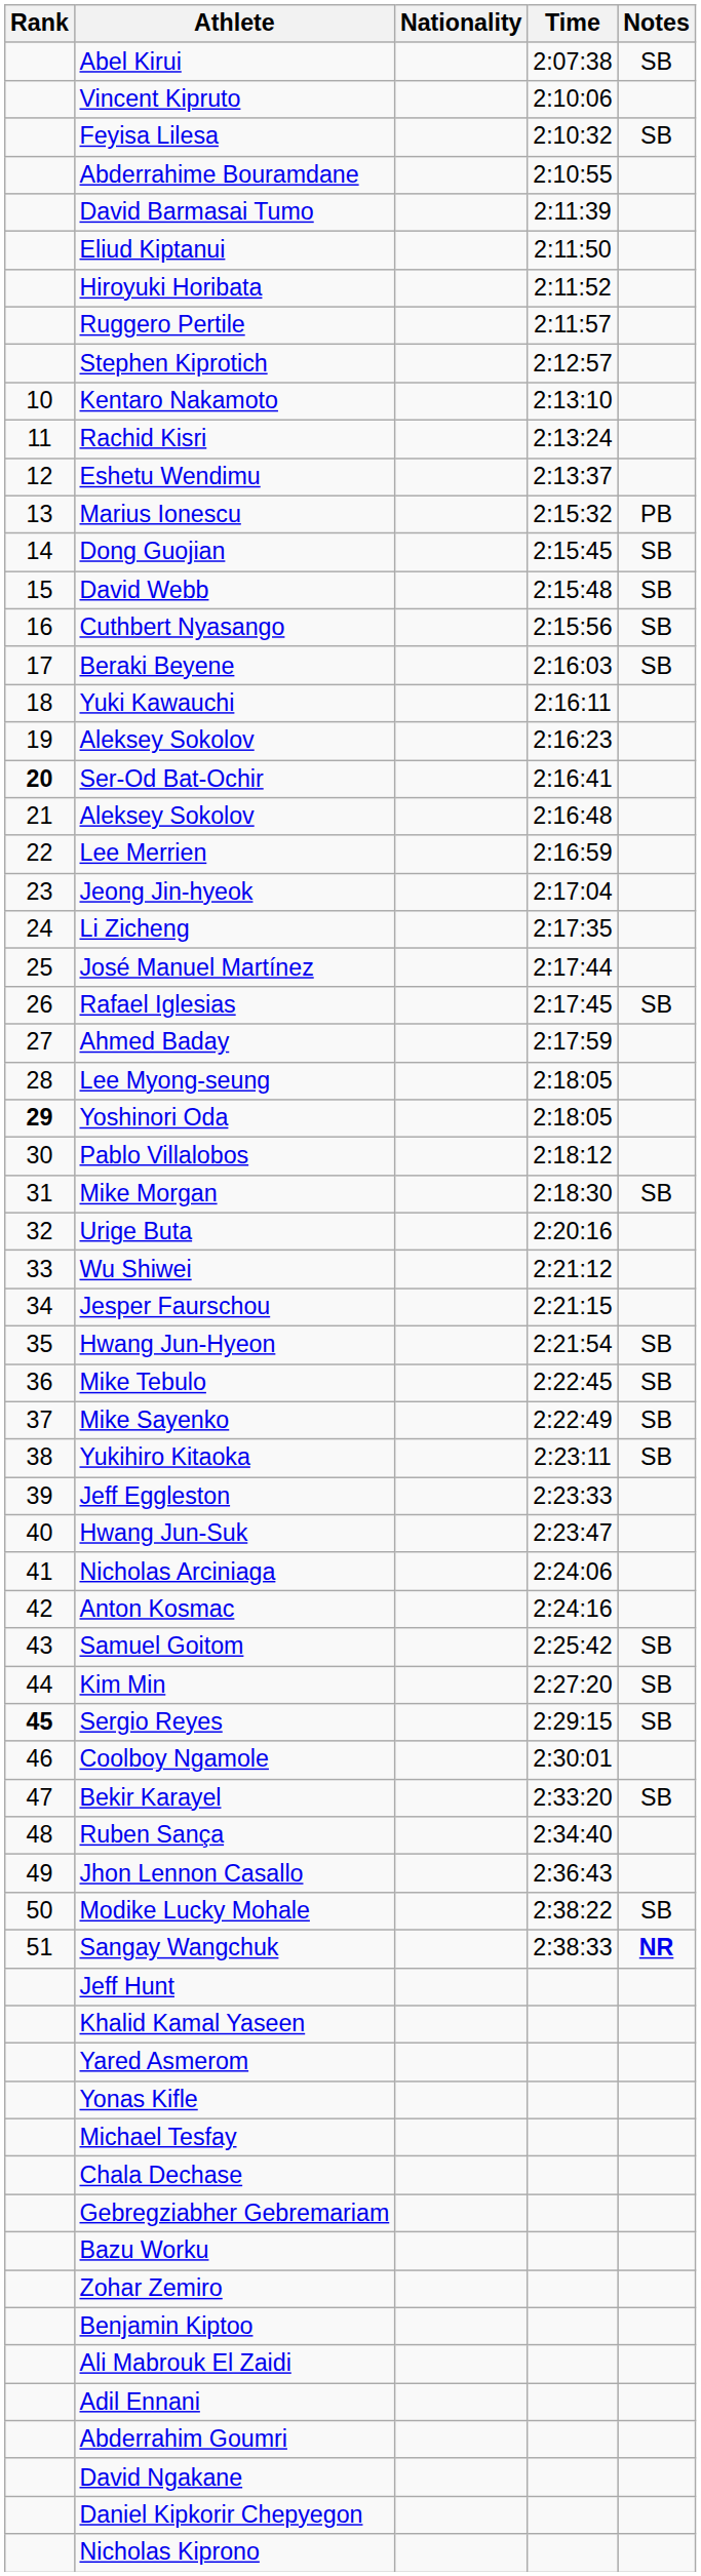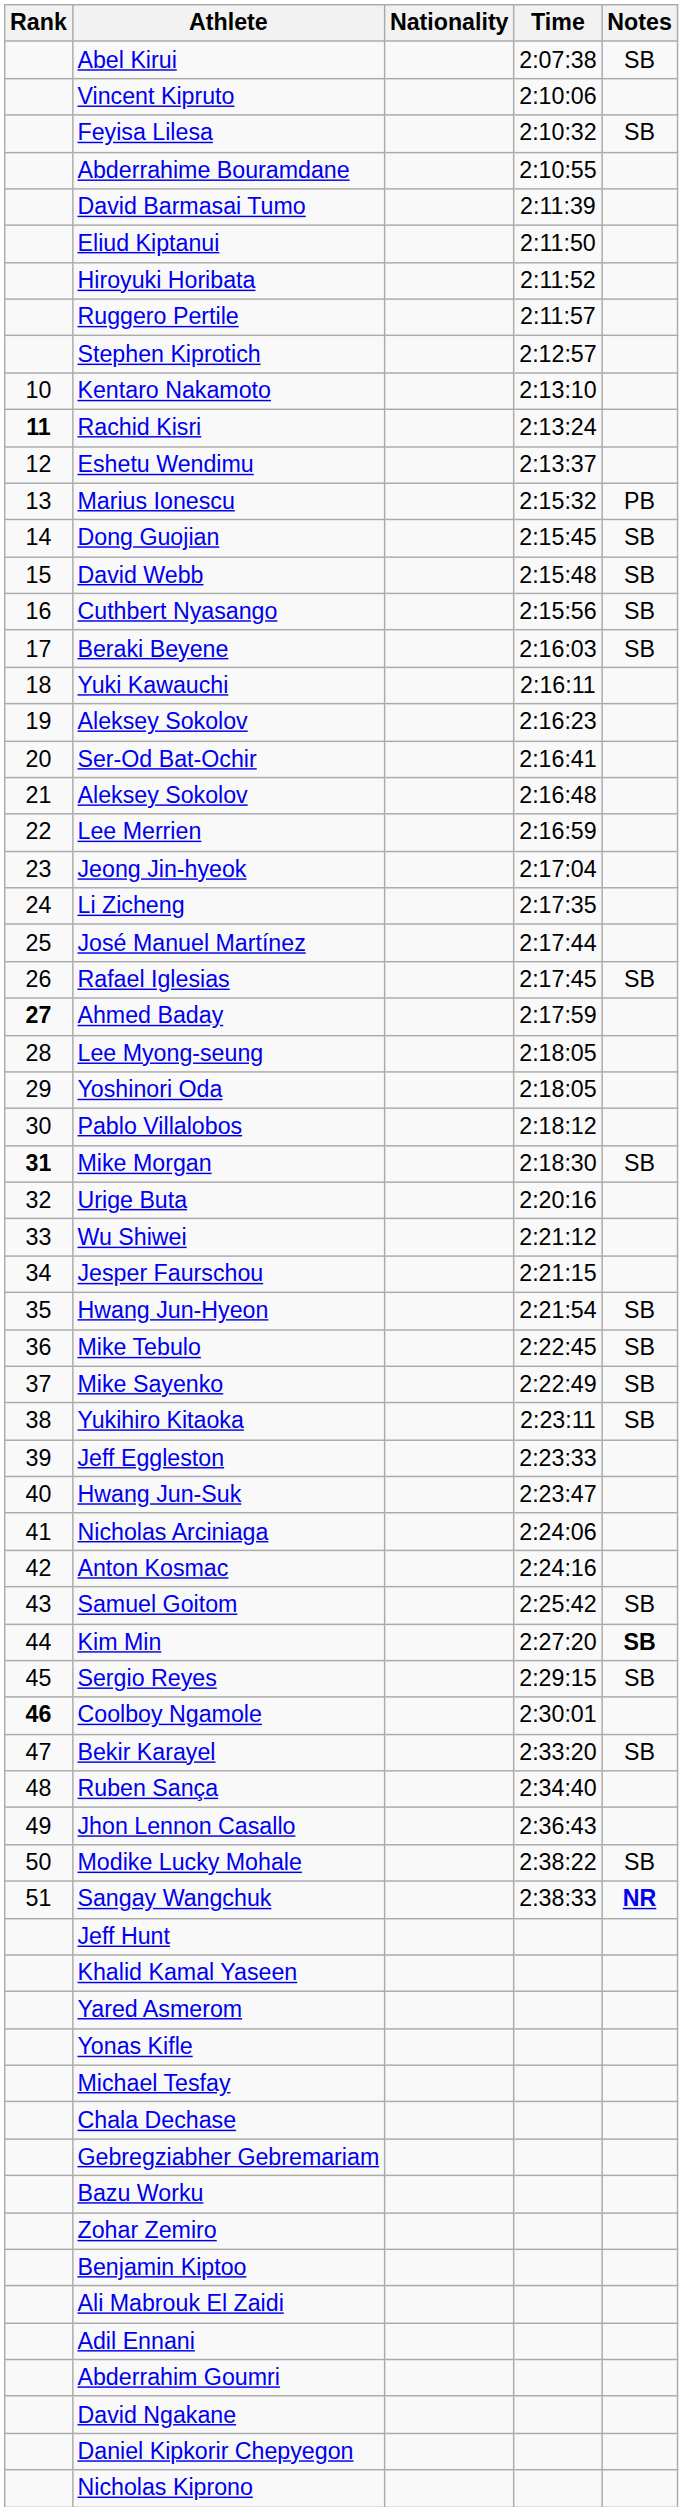Rachid Kisri | Rank: normal -> bold
Ser-Od Bat-Ochir | Rank: bold -> normal
Ahmed Baday | Rank: normal -> bold
Yoshinori Oda | Rank: bold -> normal
Mike Morgan | Rank: normal -> bold
Kim Min | Notes: normal -> bold
Sergio Reyes | Rank: bold -> normal
Coolboy Ngamole | Rank: normal -> bold
